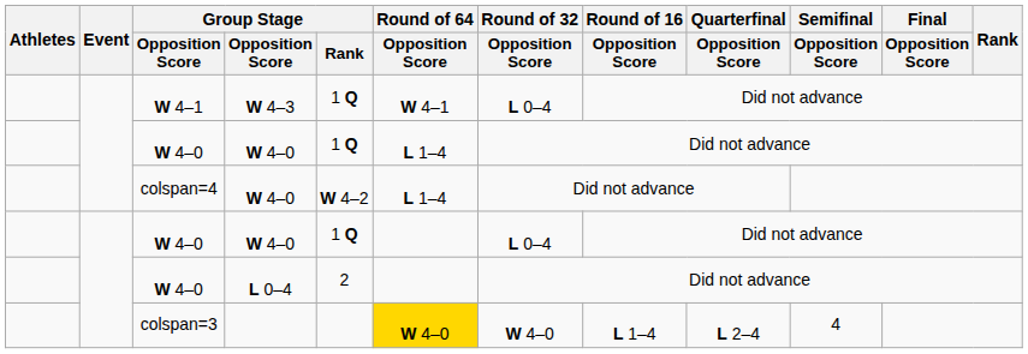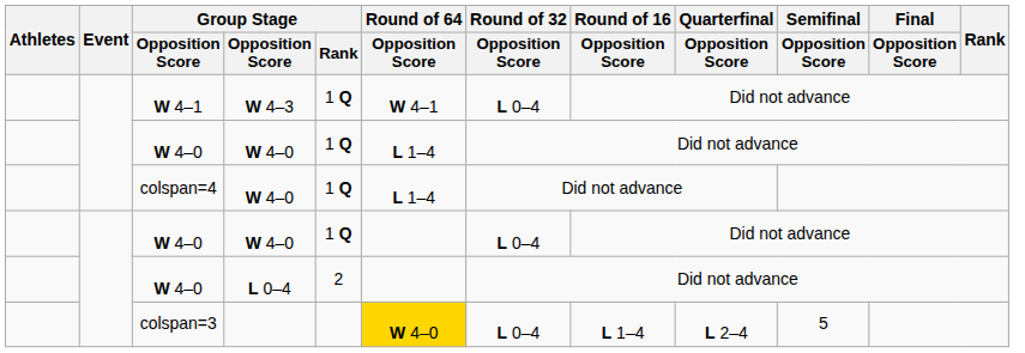colspan=4 | Group Stage / Rank: W 4–2 -> 1 Q
colspan=3 | Round of 32 / Opposition Score: W 4–0 -> L 0–4
colspan=3 | Semifinal / Opposition Score: 4 -> 5
